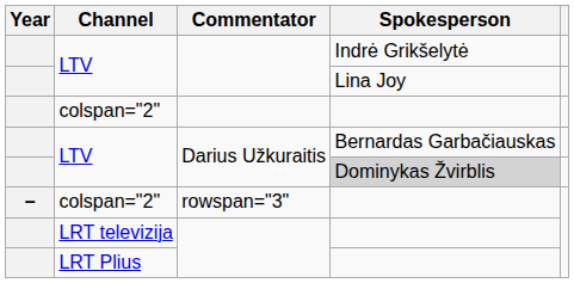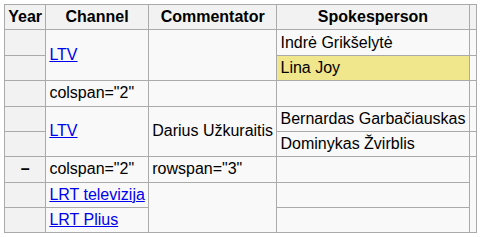Lina Joy | Spokesperson: no background -> khaki background
Dominykas Žvirblis | Spokesperson: lightgrey background -> no background
